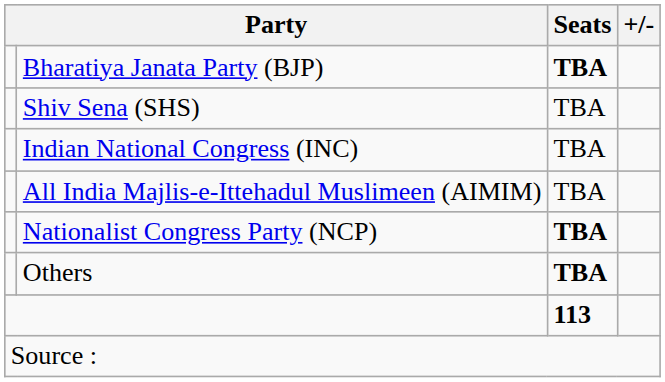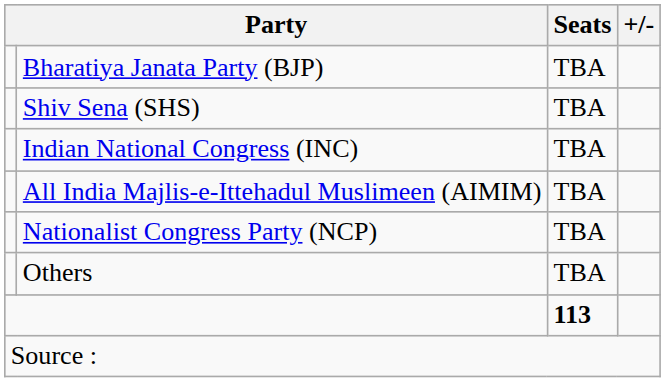Bharatiya Janata Party (BJP) | Seats: bold -> normal
Nationalist Congress Party (NCP) | Seats: bold -> normal
Others | Seats: bold -> normal
